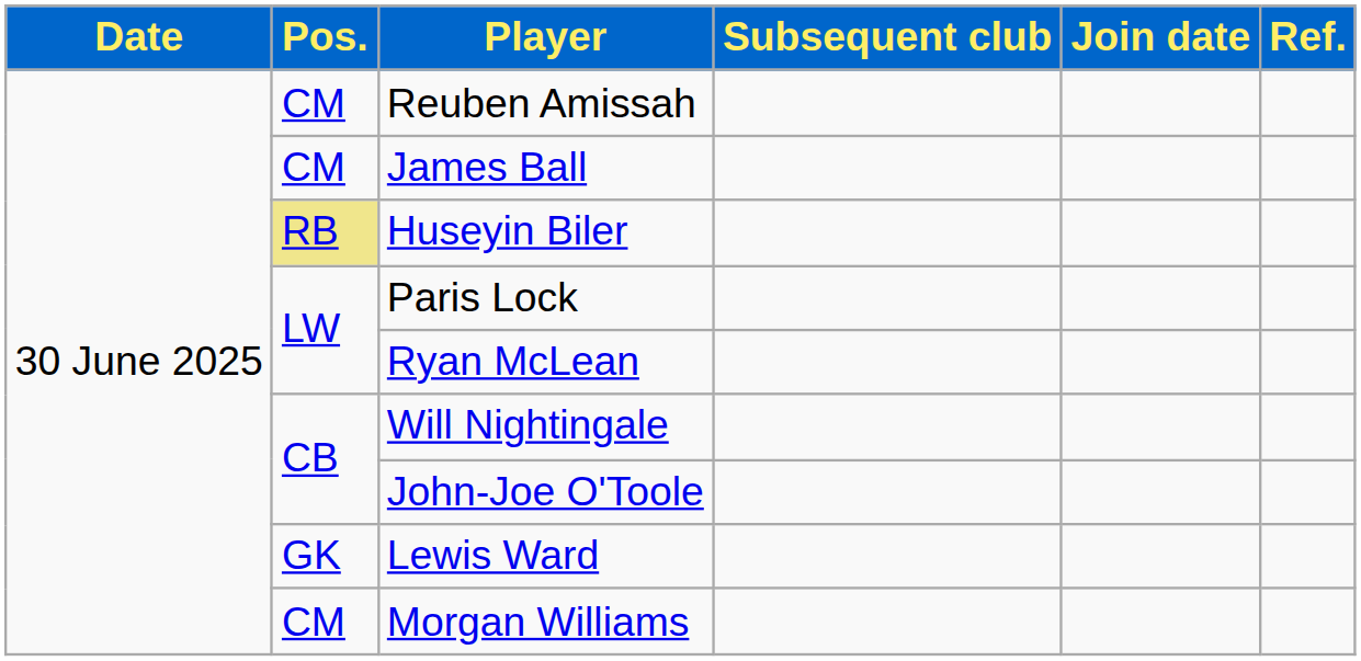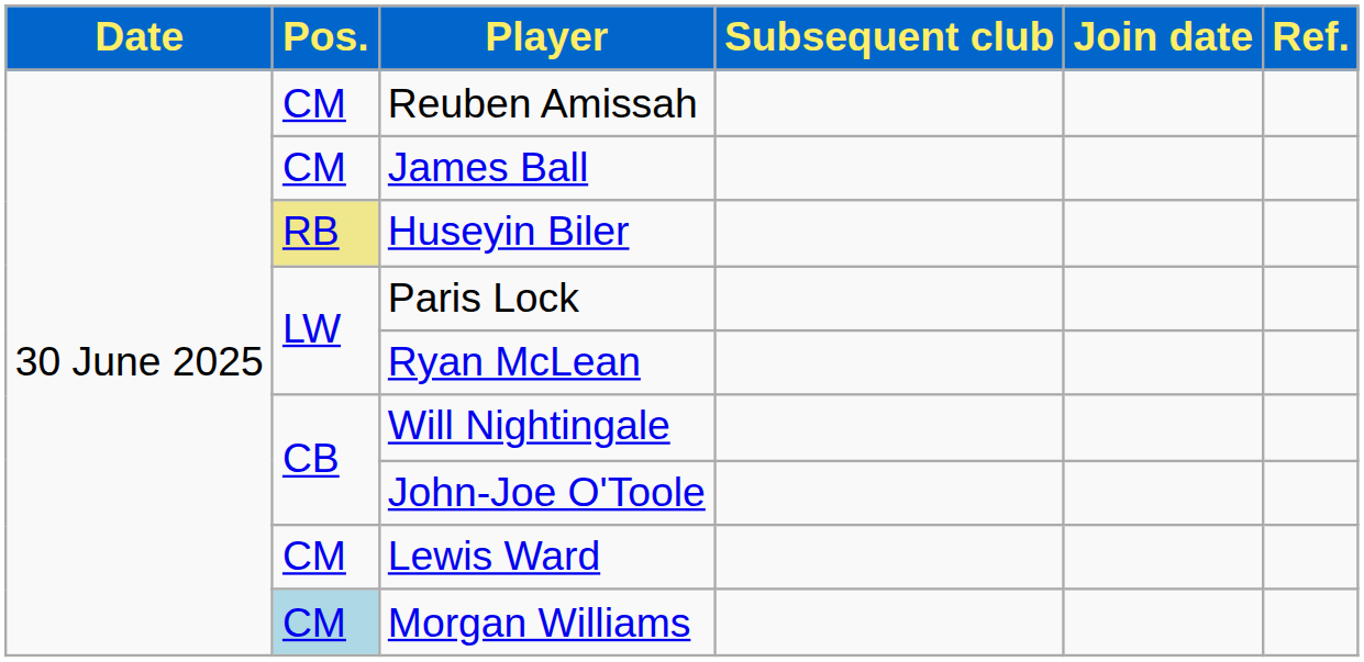Lewis Ward | Pos.: GK -> CM
Morgan Williams | Pos.: no background -> lightblue background
